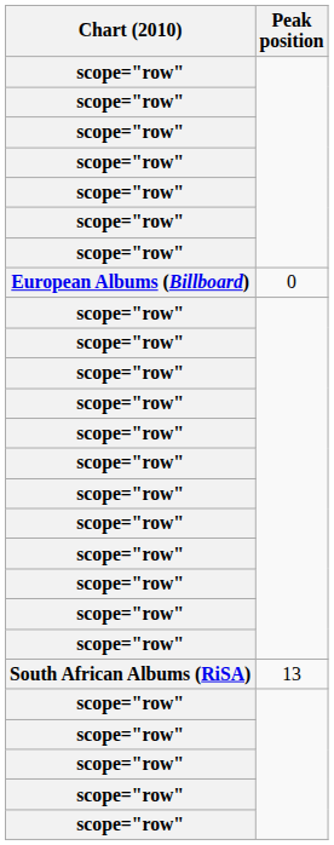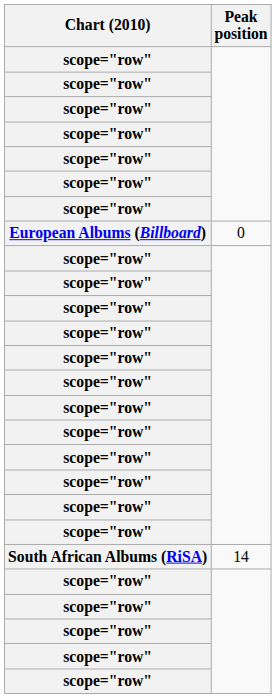South African Albums (RiSA) | Peak position: 13 -> 14
